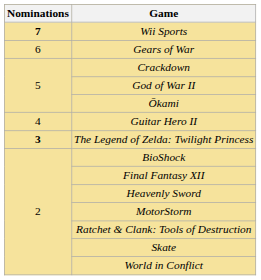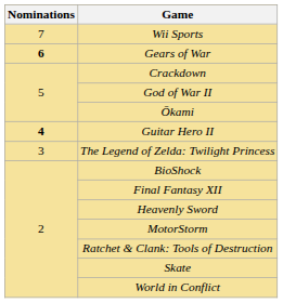Wii Sports | Nominations: bold -> normal
Gears of War | Nominations: normal -> bold
Guitar Hero II | Nominations: normal -> bold
The Legend of Zelda: Twilight Princess | Nominations: bold -> normal
